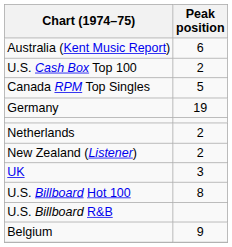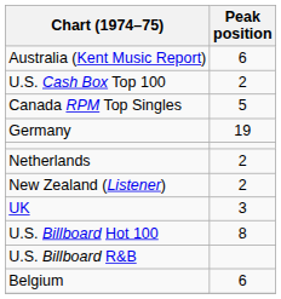row 12 | Peak position: 9 -> 6
